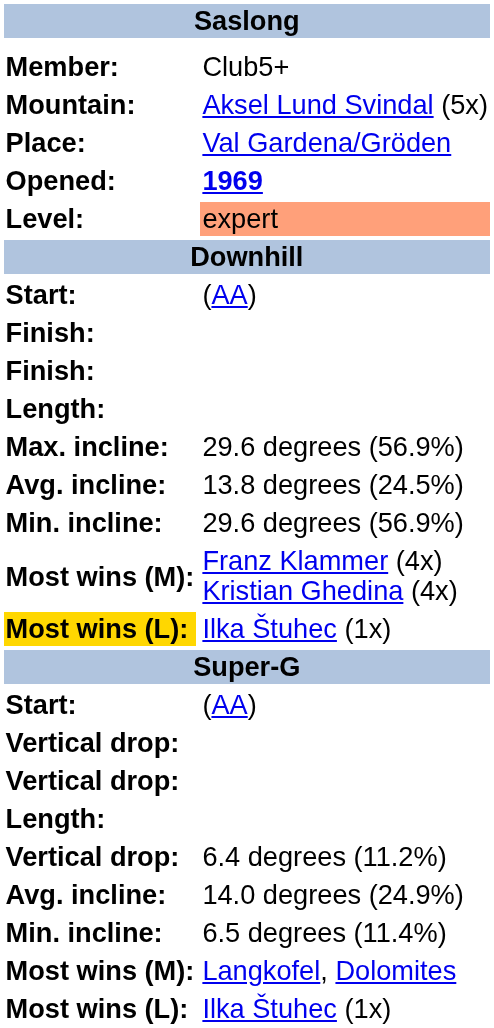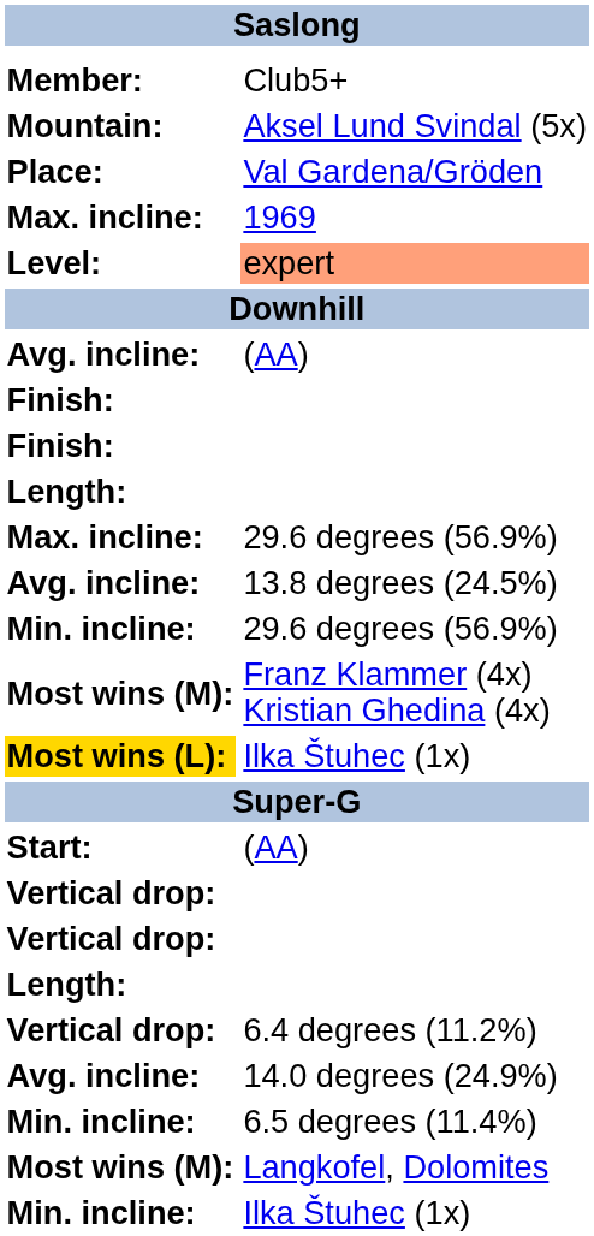row 5 | column 1: Opened: -> Max. incline:
row 5 | column 2: bold -> normal
row 8 | column 1: Start: -> Avg. incline:
row 26 | column 1: Most wins (L): -> Min. incline:
